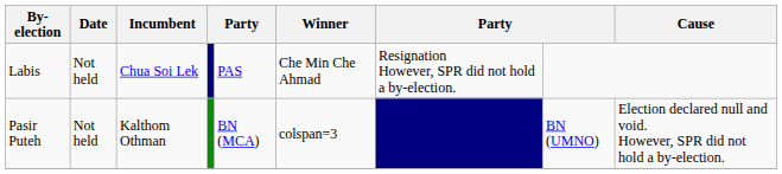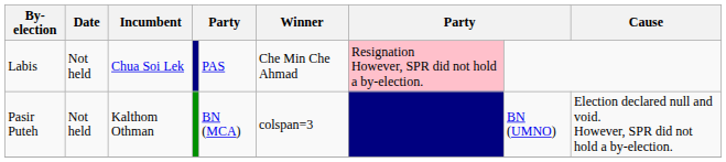Labis | column 7: no background -> pink background
